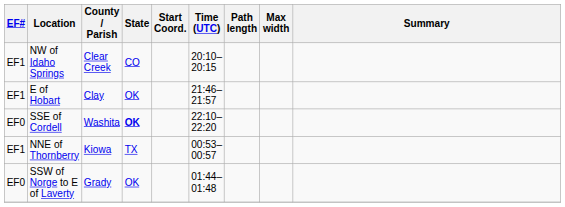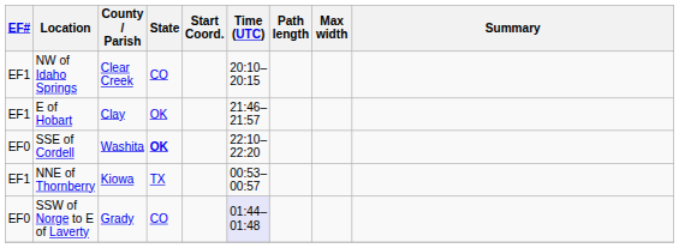SSW of Norge to E of Laverty | State: OK -> CO
SSW of Norge to E of Laverty | Time (UTC): no background -> lavender background
